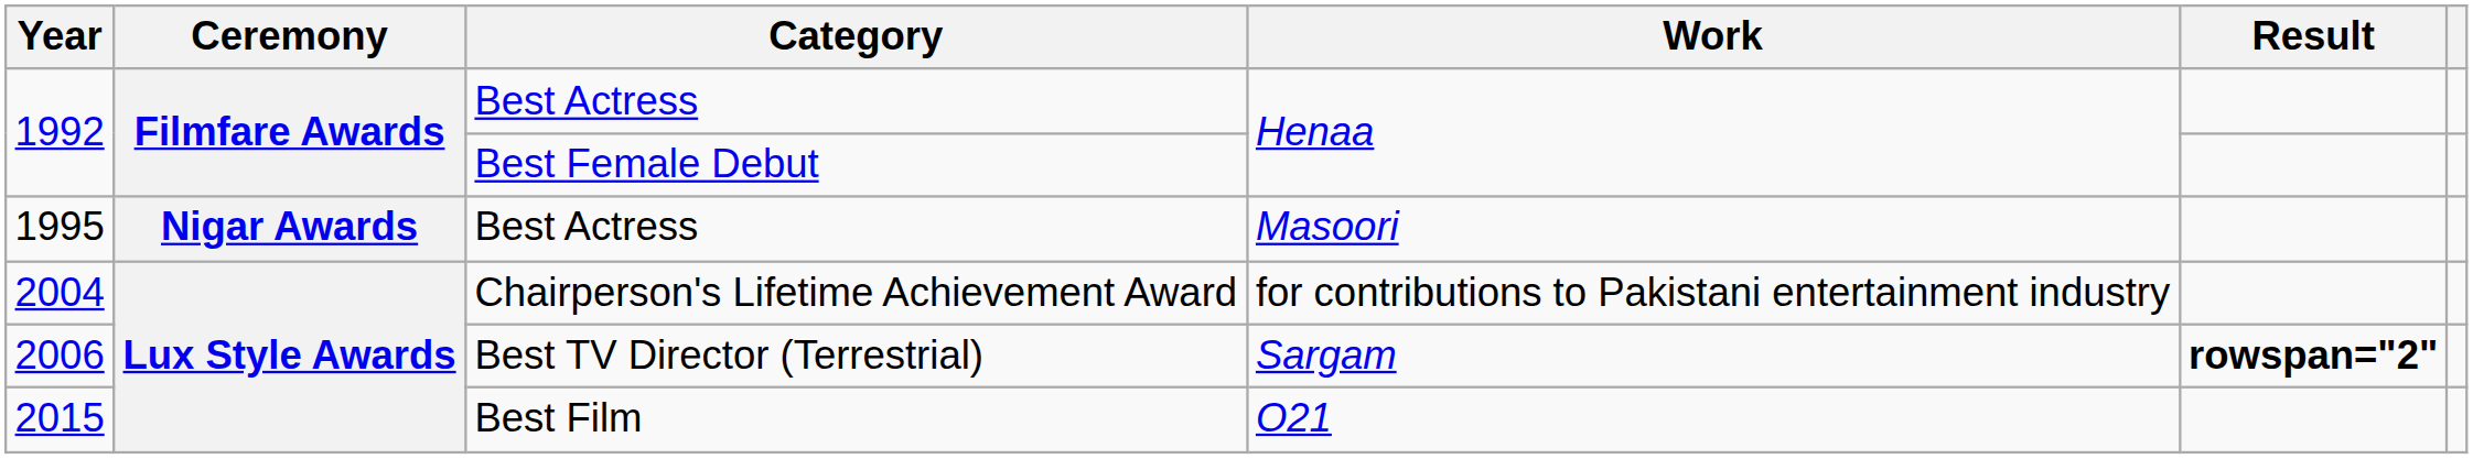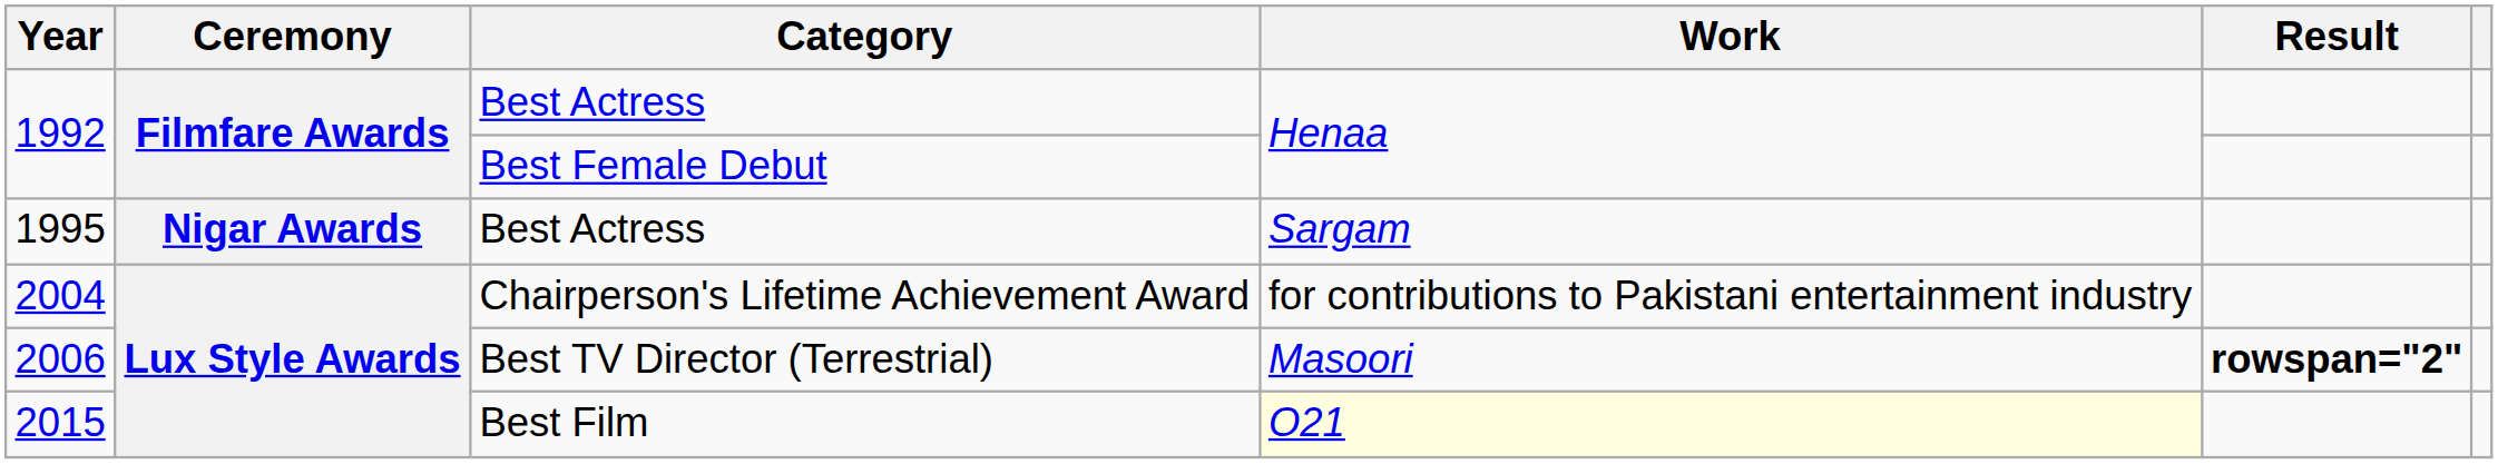1995 | Work: Masoori -> Sargam
2006 | Work: Sargam -> Masoori
2015 | Work: no background -> lightyellow background
